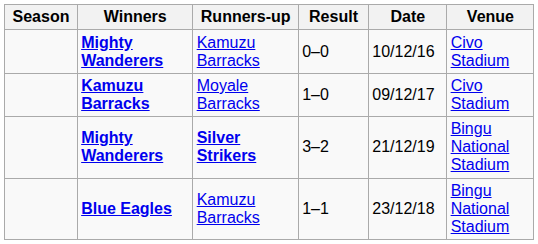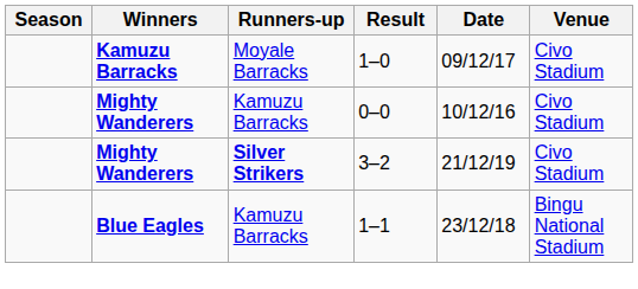rows swapped: 0–0 <-> 1–0
3–2 | Venue: Bingu National Stadium -> Civo Stadium
